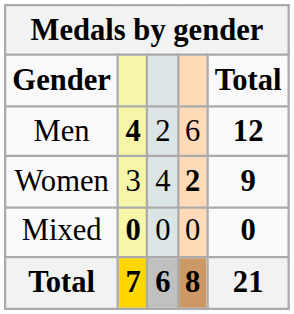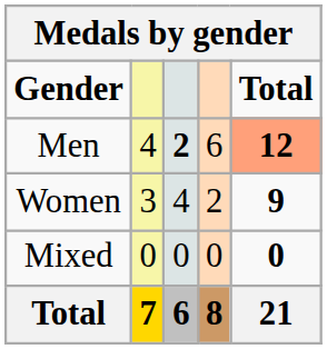Men | column 2: bold -> normal
Men | column 3: normal -> bold
Men | Total: no background -> lightsalmon background
Women | column 4: bold -> normal
Mixed | column 2: bold -> normal
